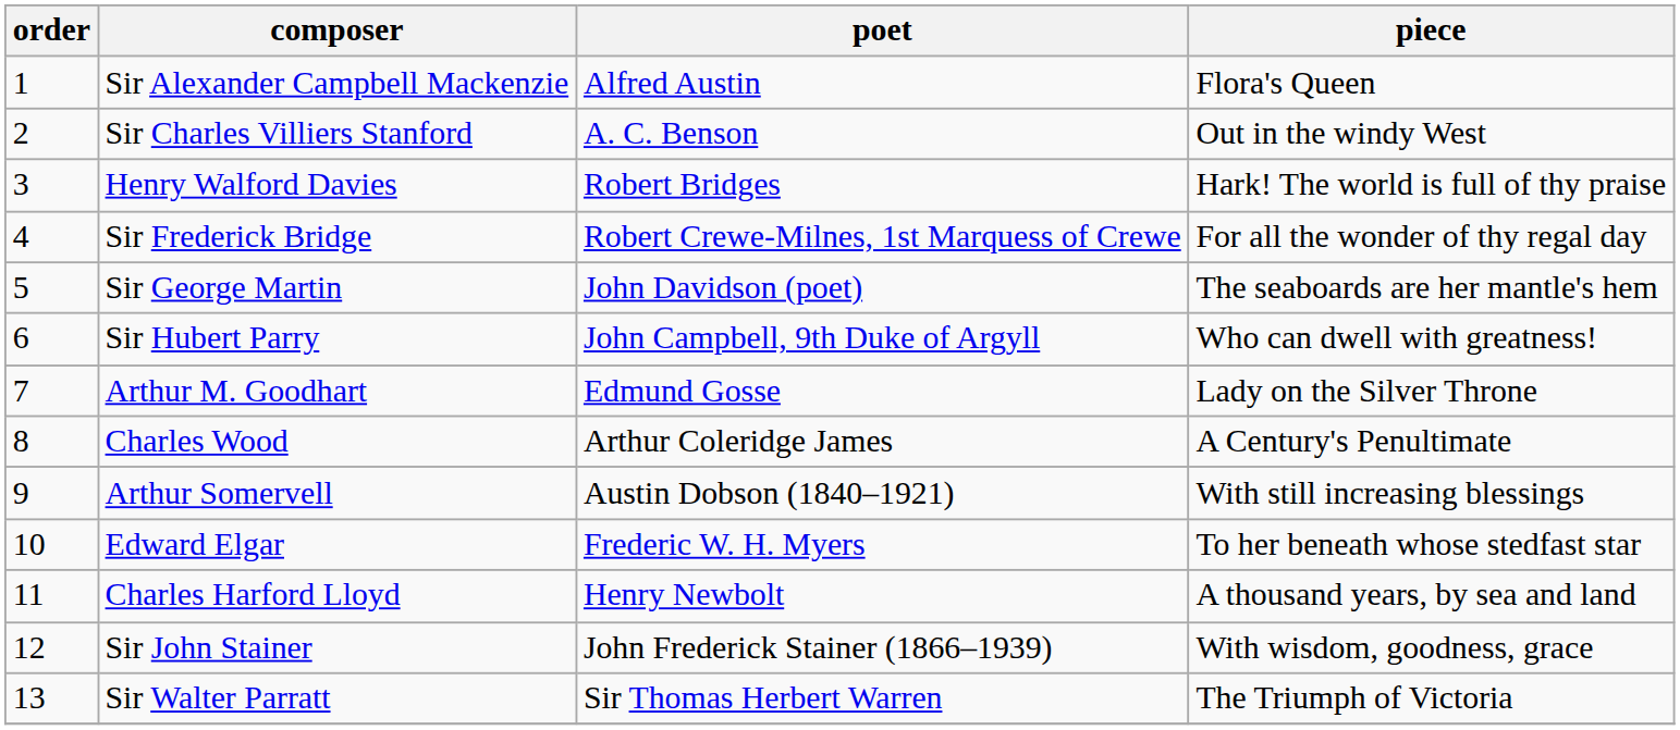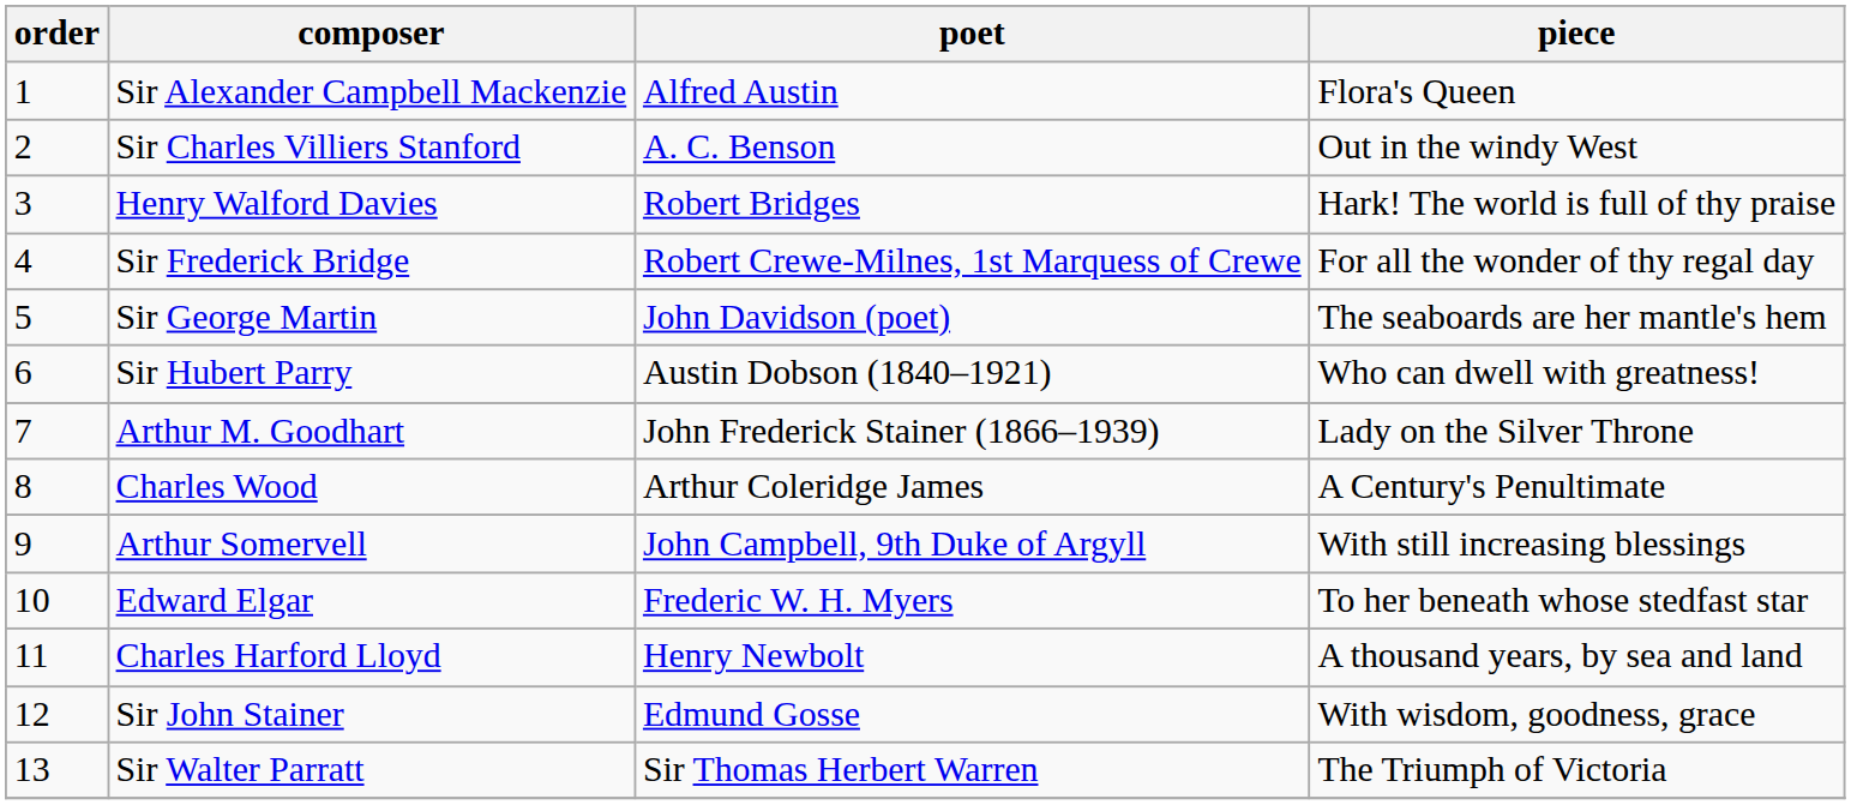Sir Hubert Parry | poet: John Campbell, 9th Duke of Argyll -> Austin Dobson (1840–1921)
Arthur M. Goodhart | poet: Edmund Gosse -> John Frederick Stainer (1866–1939)
Arthur Somervell | poet: Austin Dobson (1840–1921) -> John Campbell, 9th Duke of Argyll
Sir John Stainer | poet: John Frederick Stainer (1866–1939) -> Edmund Gosse
